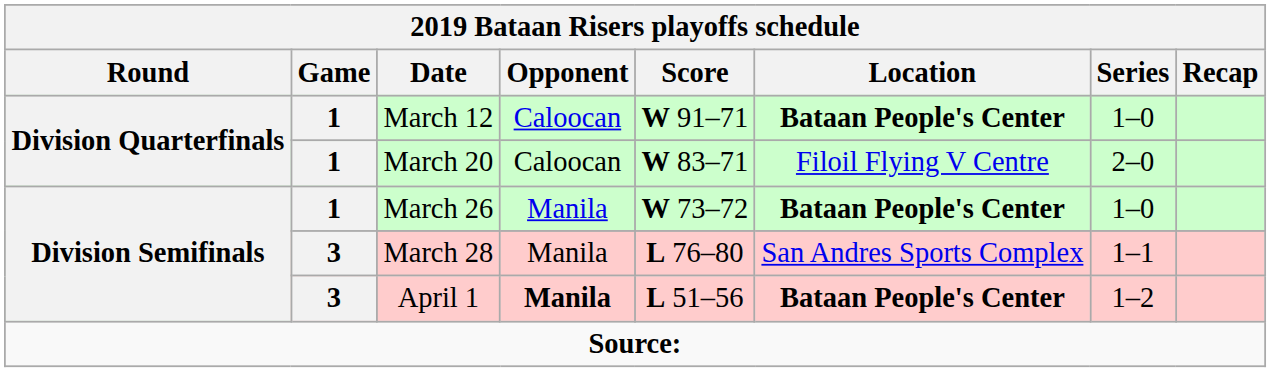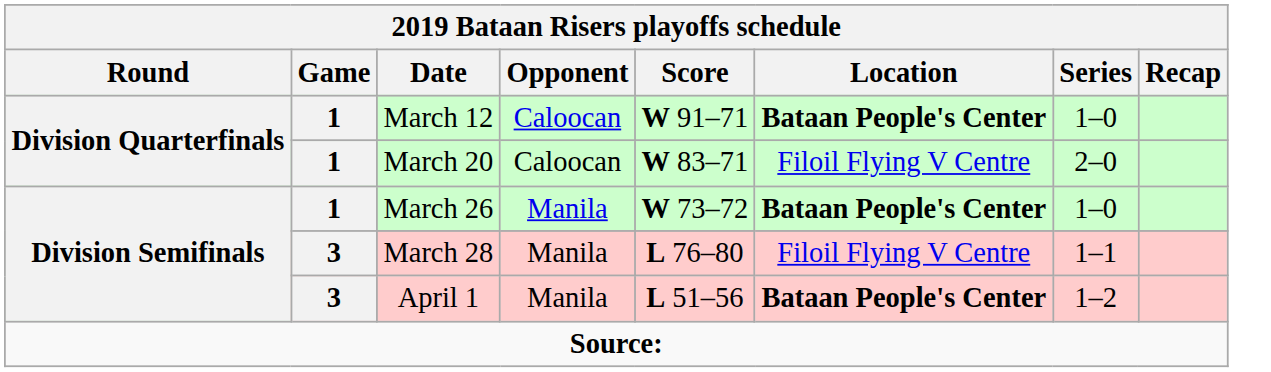March 28 | Location: San Andres Sports Complex -> Filoil Flying V Centre
April 1 | Opponent: bold -> normal
